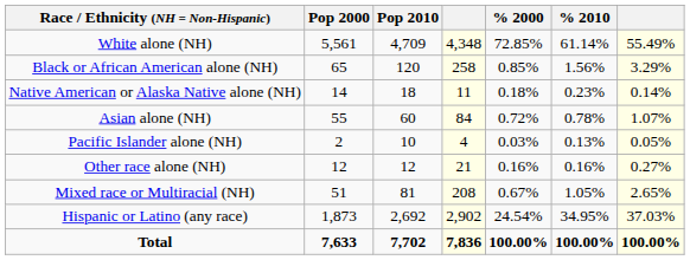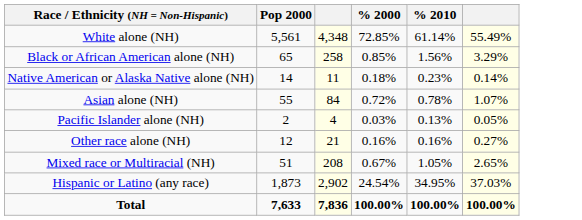- column: Pop 2010 | 4,709 | 120 | 18 | 60 | 10 | 12 | 81 | 2,692 | 7,702
